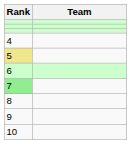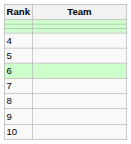row 6 | Rank: khaki background -> no background
row 8 | Rank: lightgreen background -> no background
